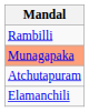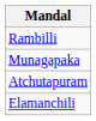row 3 | column 1: lightsalmon background -> no background
